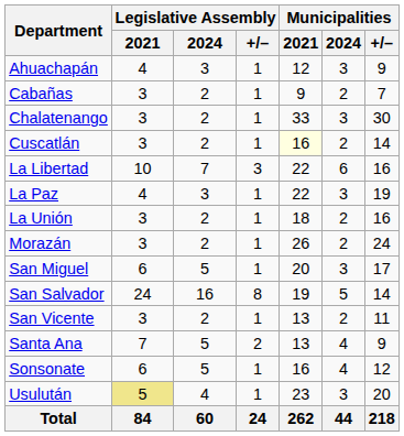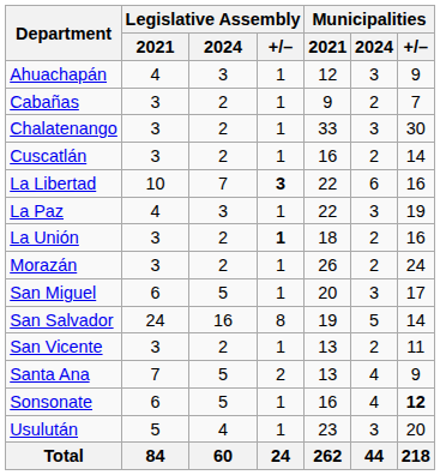Cuscatlán | Municipalities / 2021: lightyellow background -> no background
La Libertad | Legislative Assembly / +/–: normal -> bold
La Unión | Legislative Assembly / +/–: normal -> bold
Sonsonate | Municipalities / +/–: normal -> bold
Usulután | Legislative Assembly / 2021: khaki background -> no background
